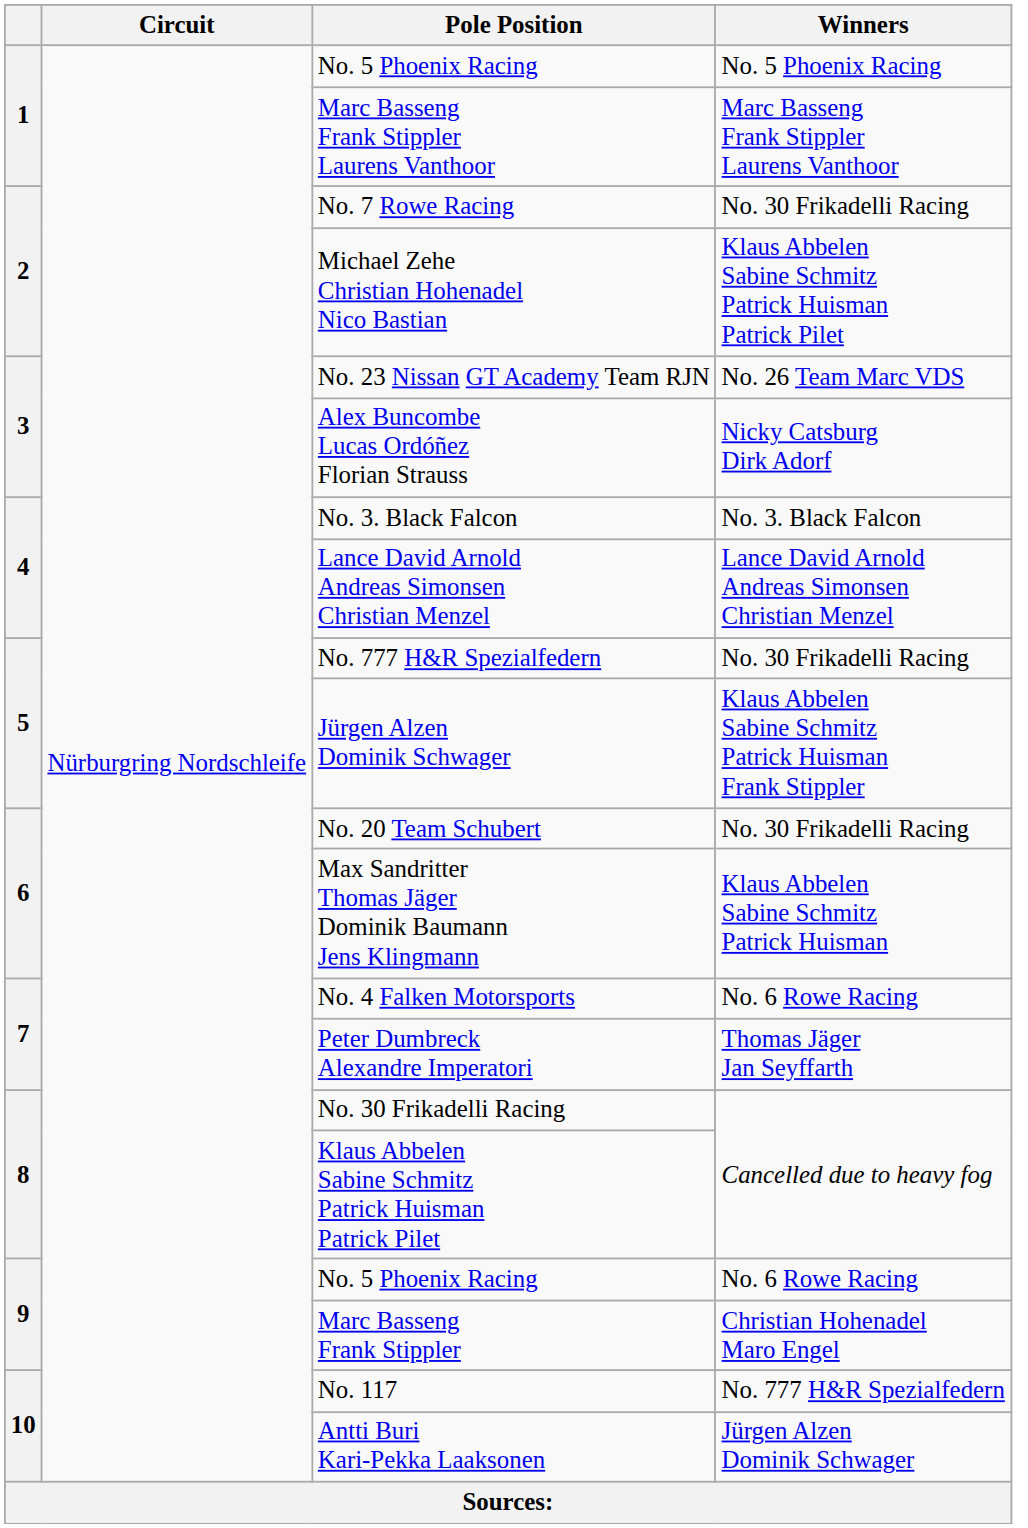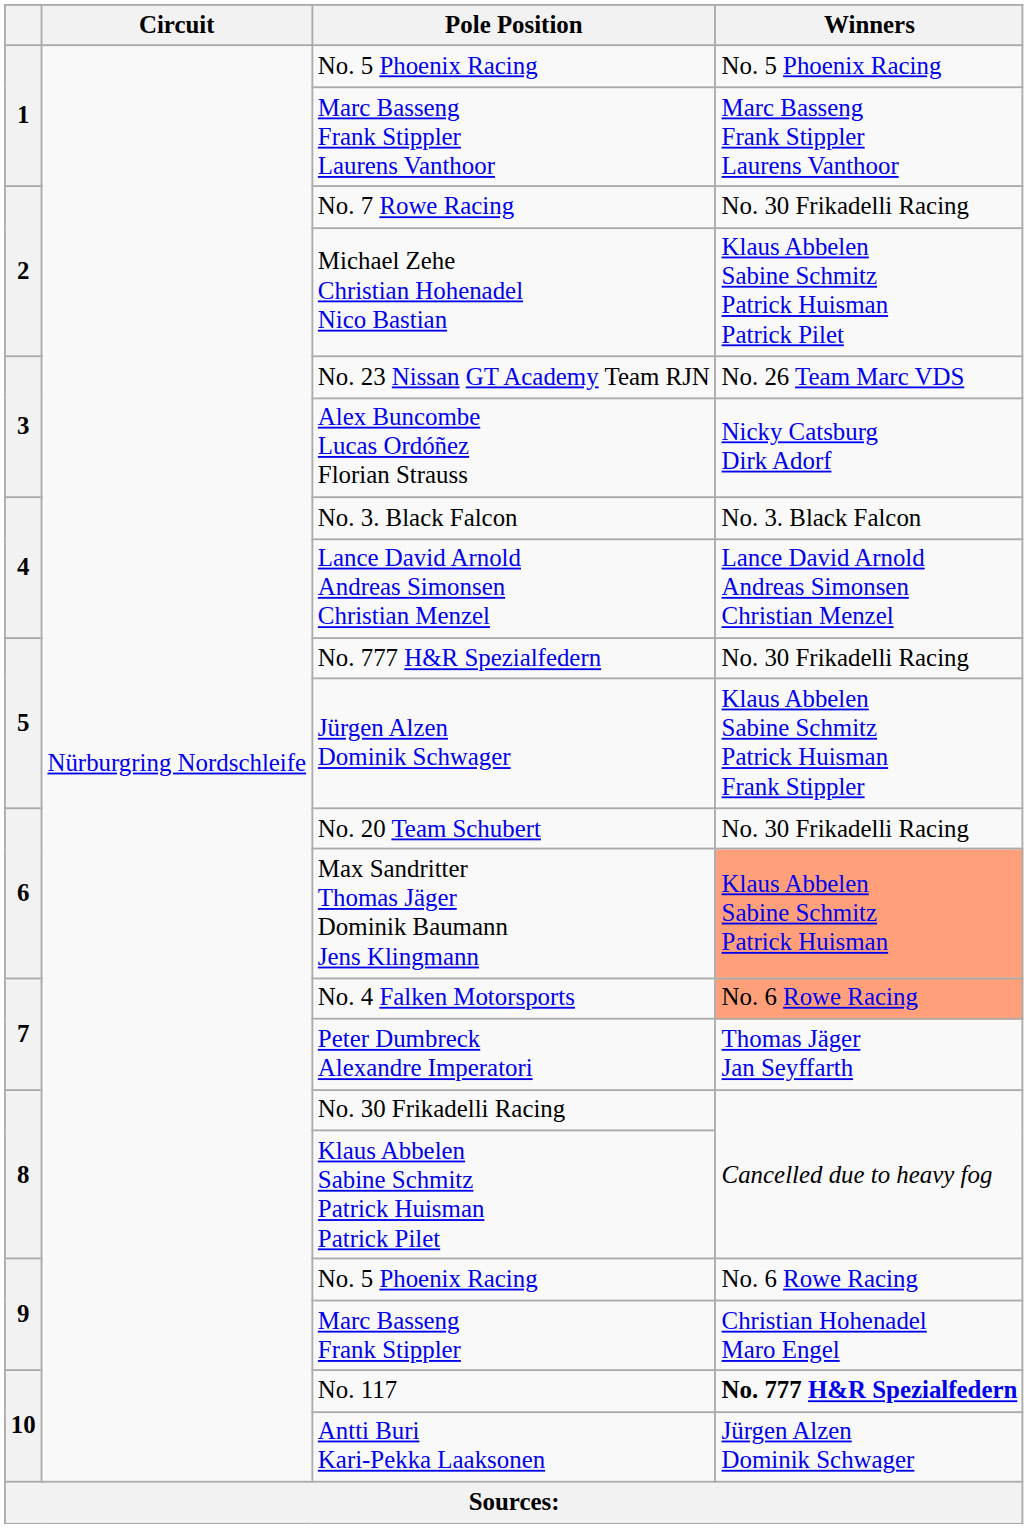Max Sandritter Thomas Jäger Dominik Baumann Jens Klingmann | Winners: no background -> lightsalmon background
No. 4 Falken Motorsports | Winners: no background -> lightsalmon background
No. 117 | Winners: normal -> bold
